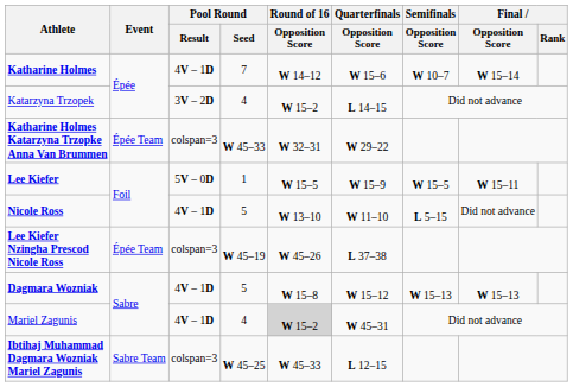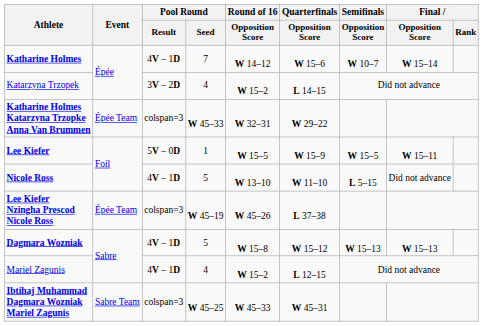Mariel Zagunis | Round of 16 / Opposition Score: lightgrey background -> no background
Mariel Zagunis | Quarterfinals / Opposition Score: W 45–31 -> L 12–15
Ibtihaj Muhammad Dagmara Wozniak Mariel Zagunis | Quarterfinals / Opposition Score: L 12–15 -> W 45–31
